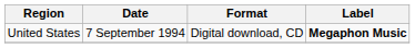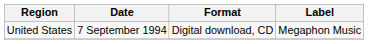United States | Label: bold -> normal
